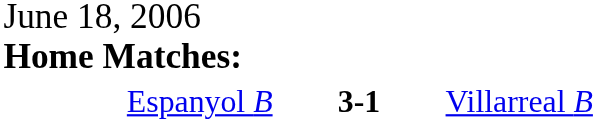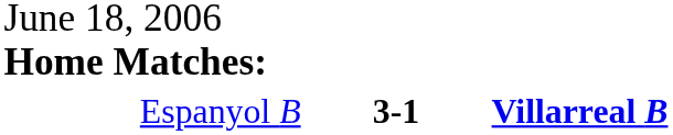Espanyol B | column 3: normal -> bold
